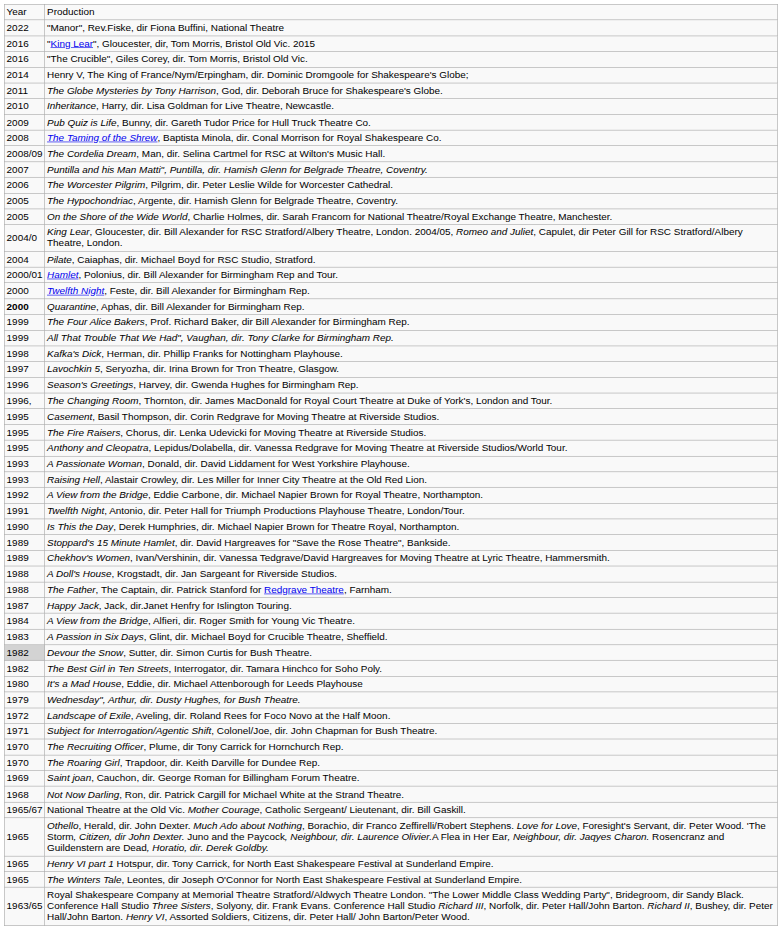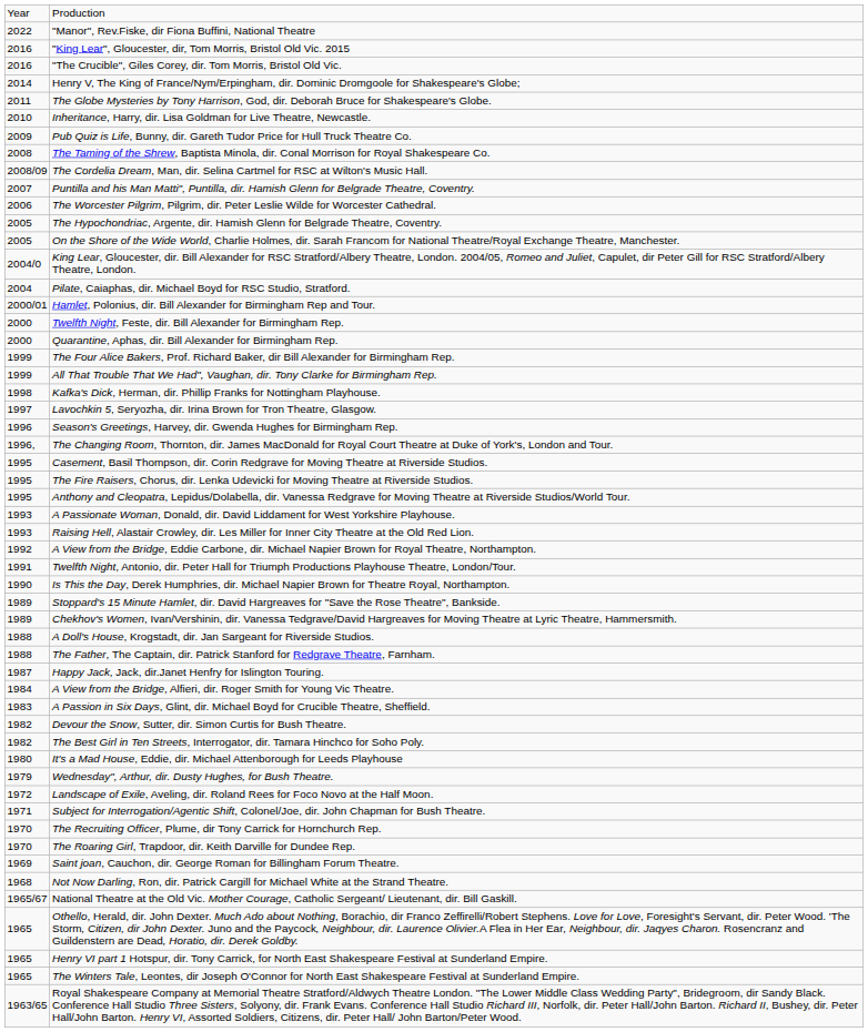Quarantine, Aphas, dir. Bill Alexander for Birmingham Rep. | column 1: bold -> normal
Devour the Snow, Sutter, dir. Simon Curtis for Bush Theatre. | column 1: lightgrey background -> no background
